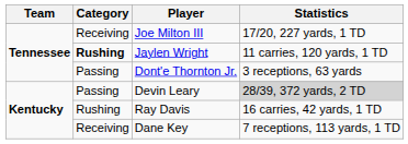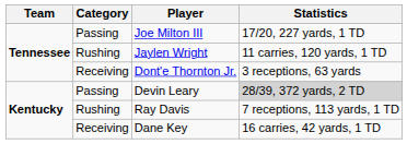Joe Milton III | Category: Receiving -> Passing
Jaylen Wright | Category: bold -> normal
Dont'e Thornton Jr. | Category: Passing -> Receiving
Ray Davis | Statistics: 16 carries, 42 yards, 1 TD -> 7 receptions, 113 yards, 1 TD
Dane Key | Statistics: 7 receptions, 113 yards, 1 TD -> 16 carries, 42 yards, 1 TD
